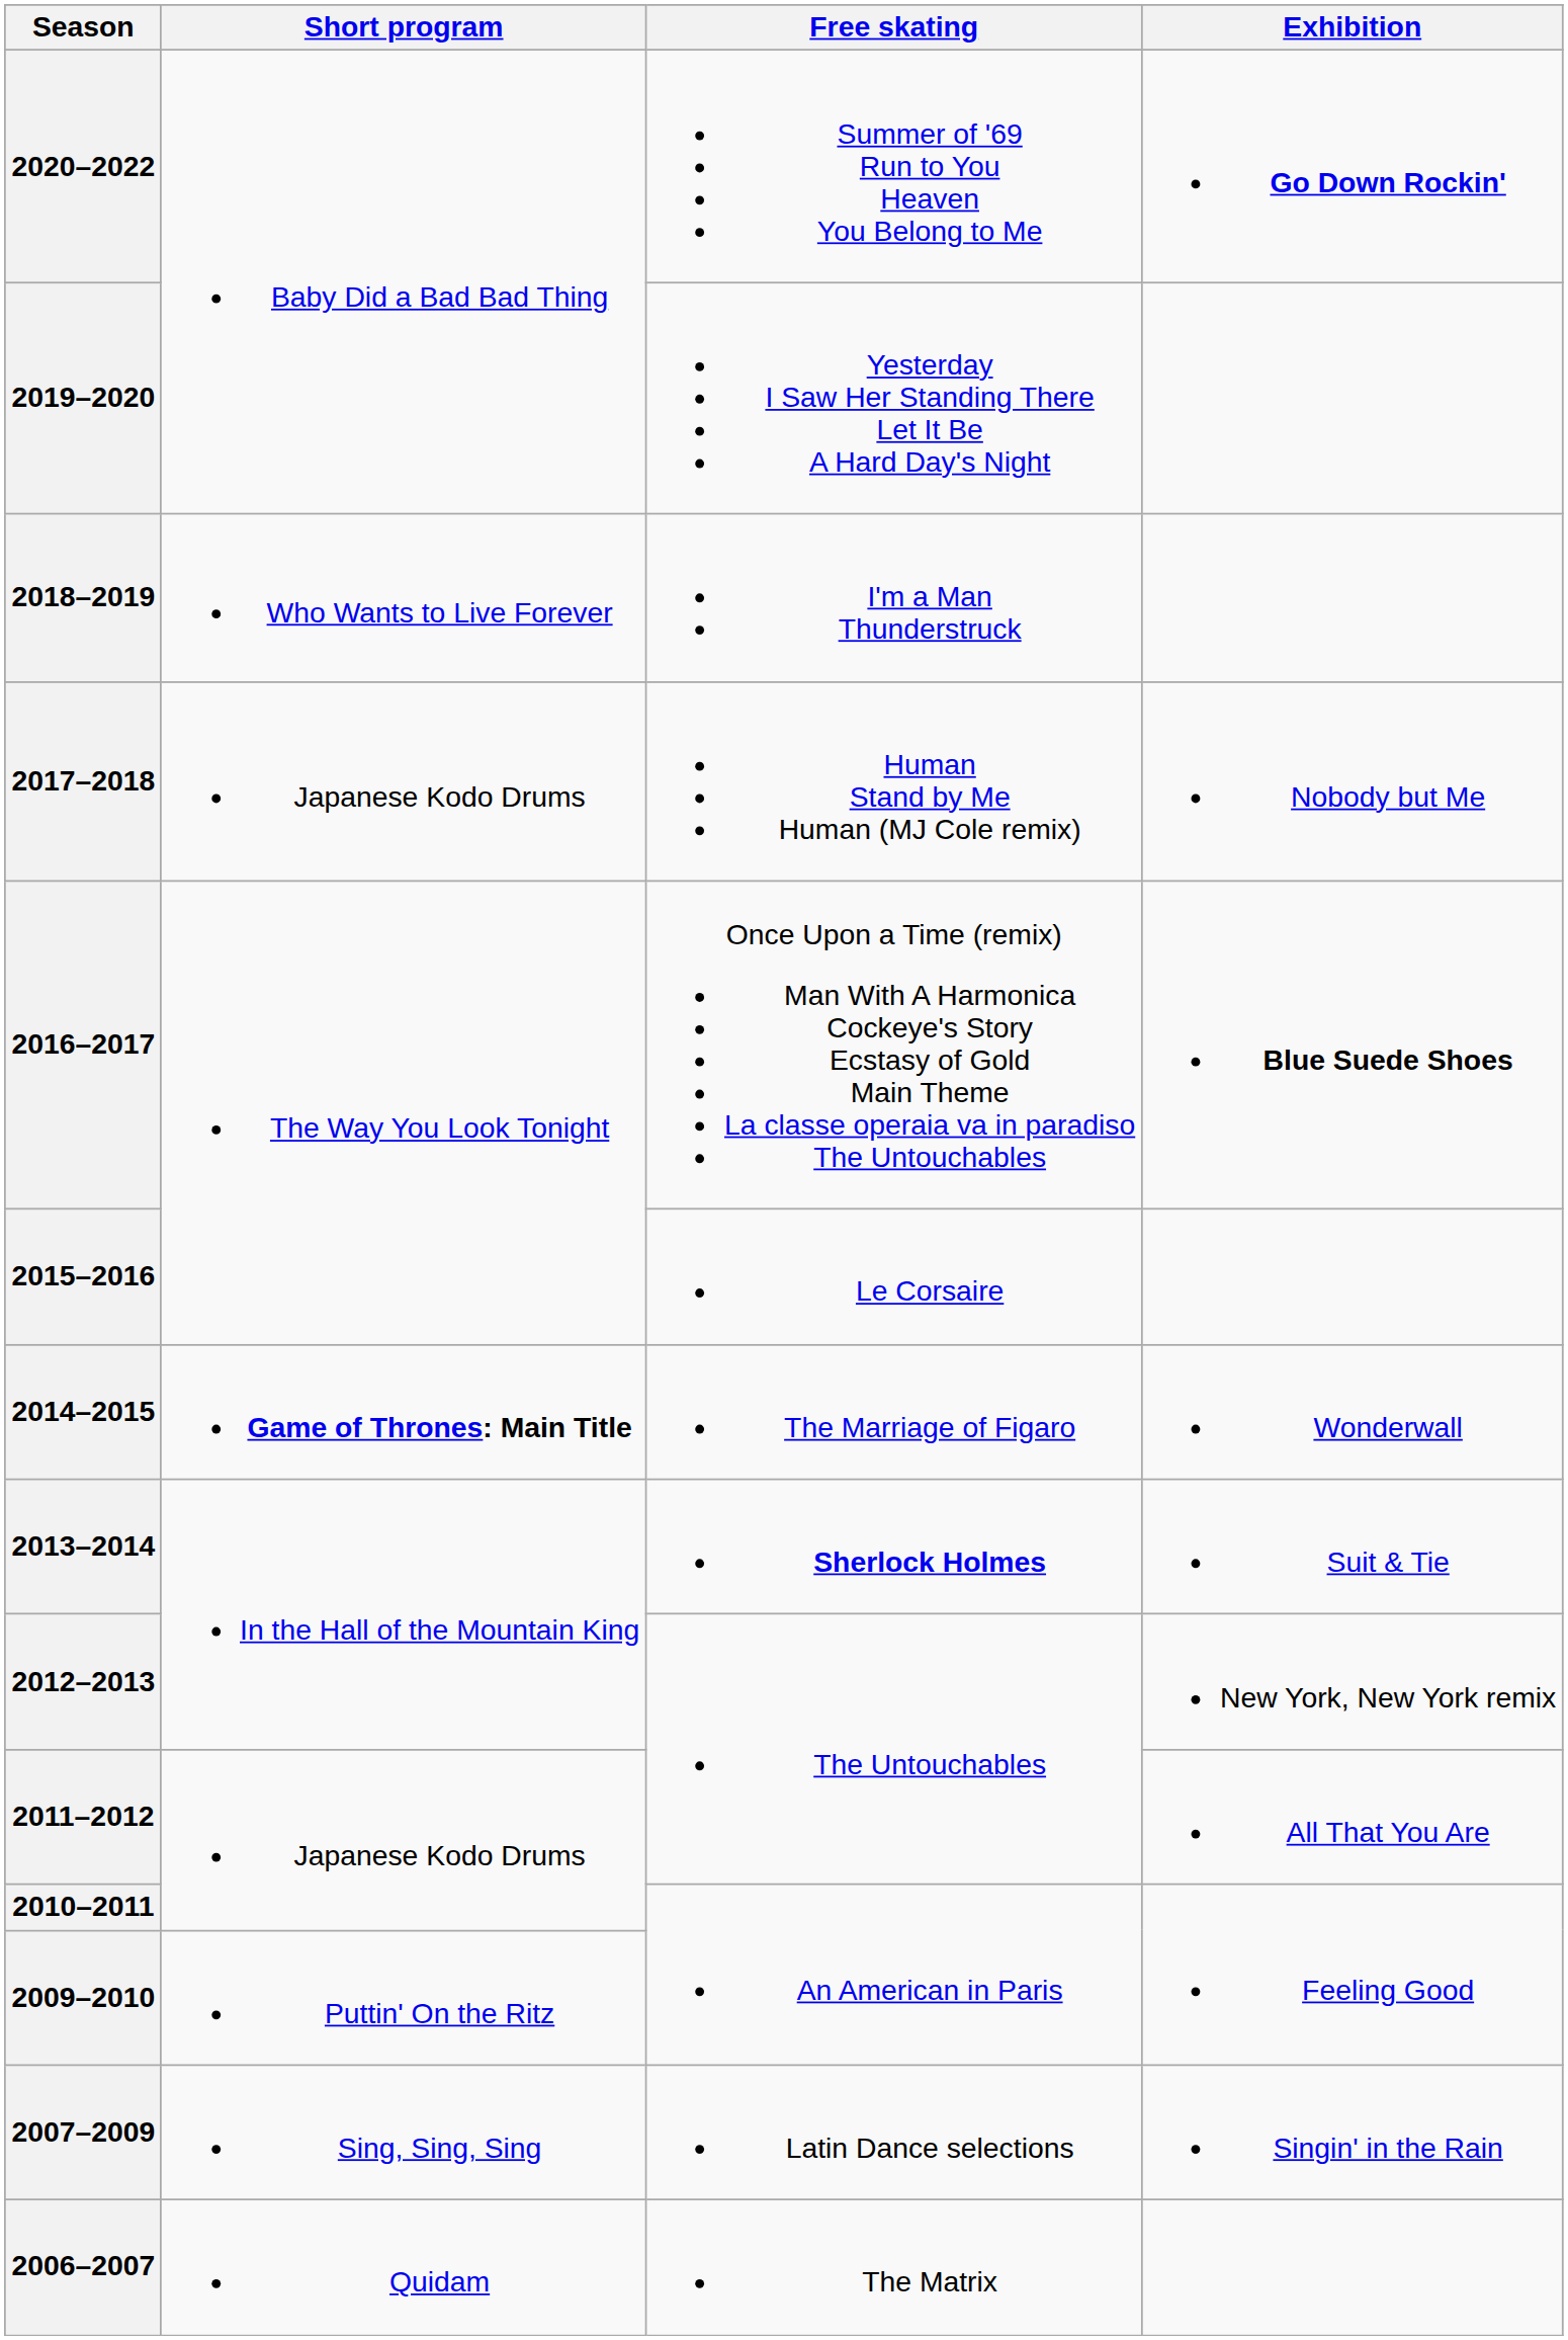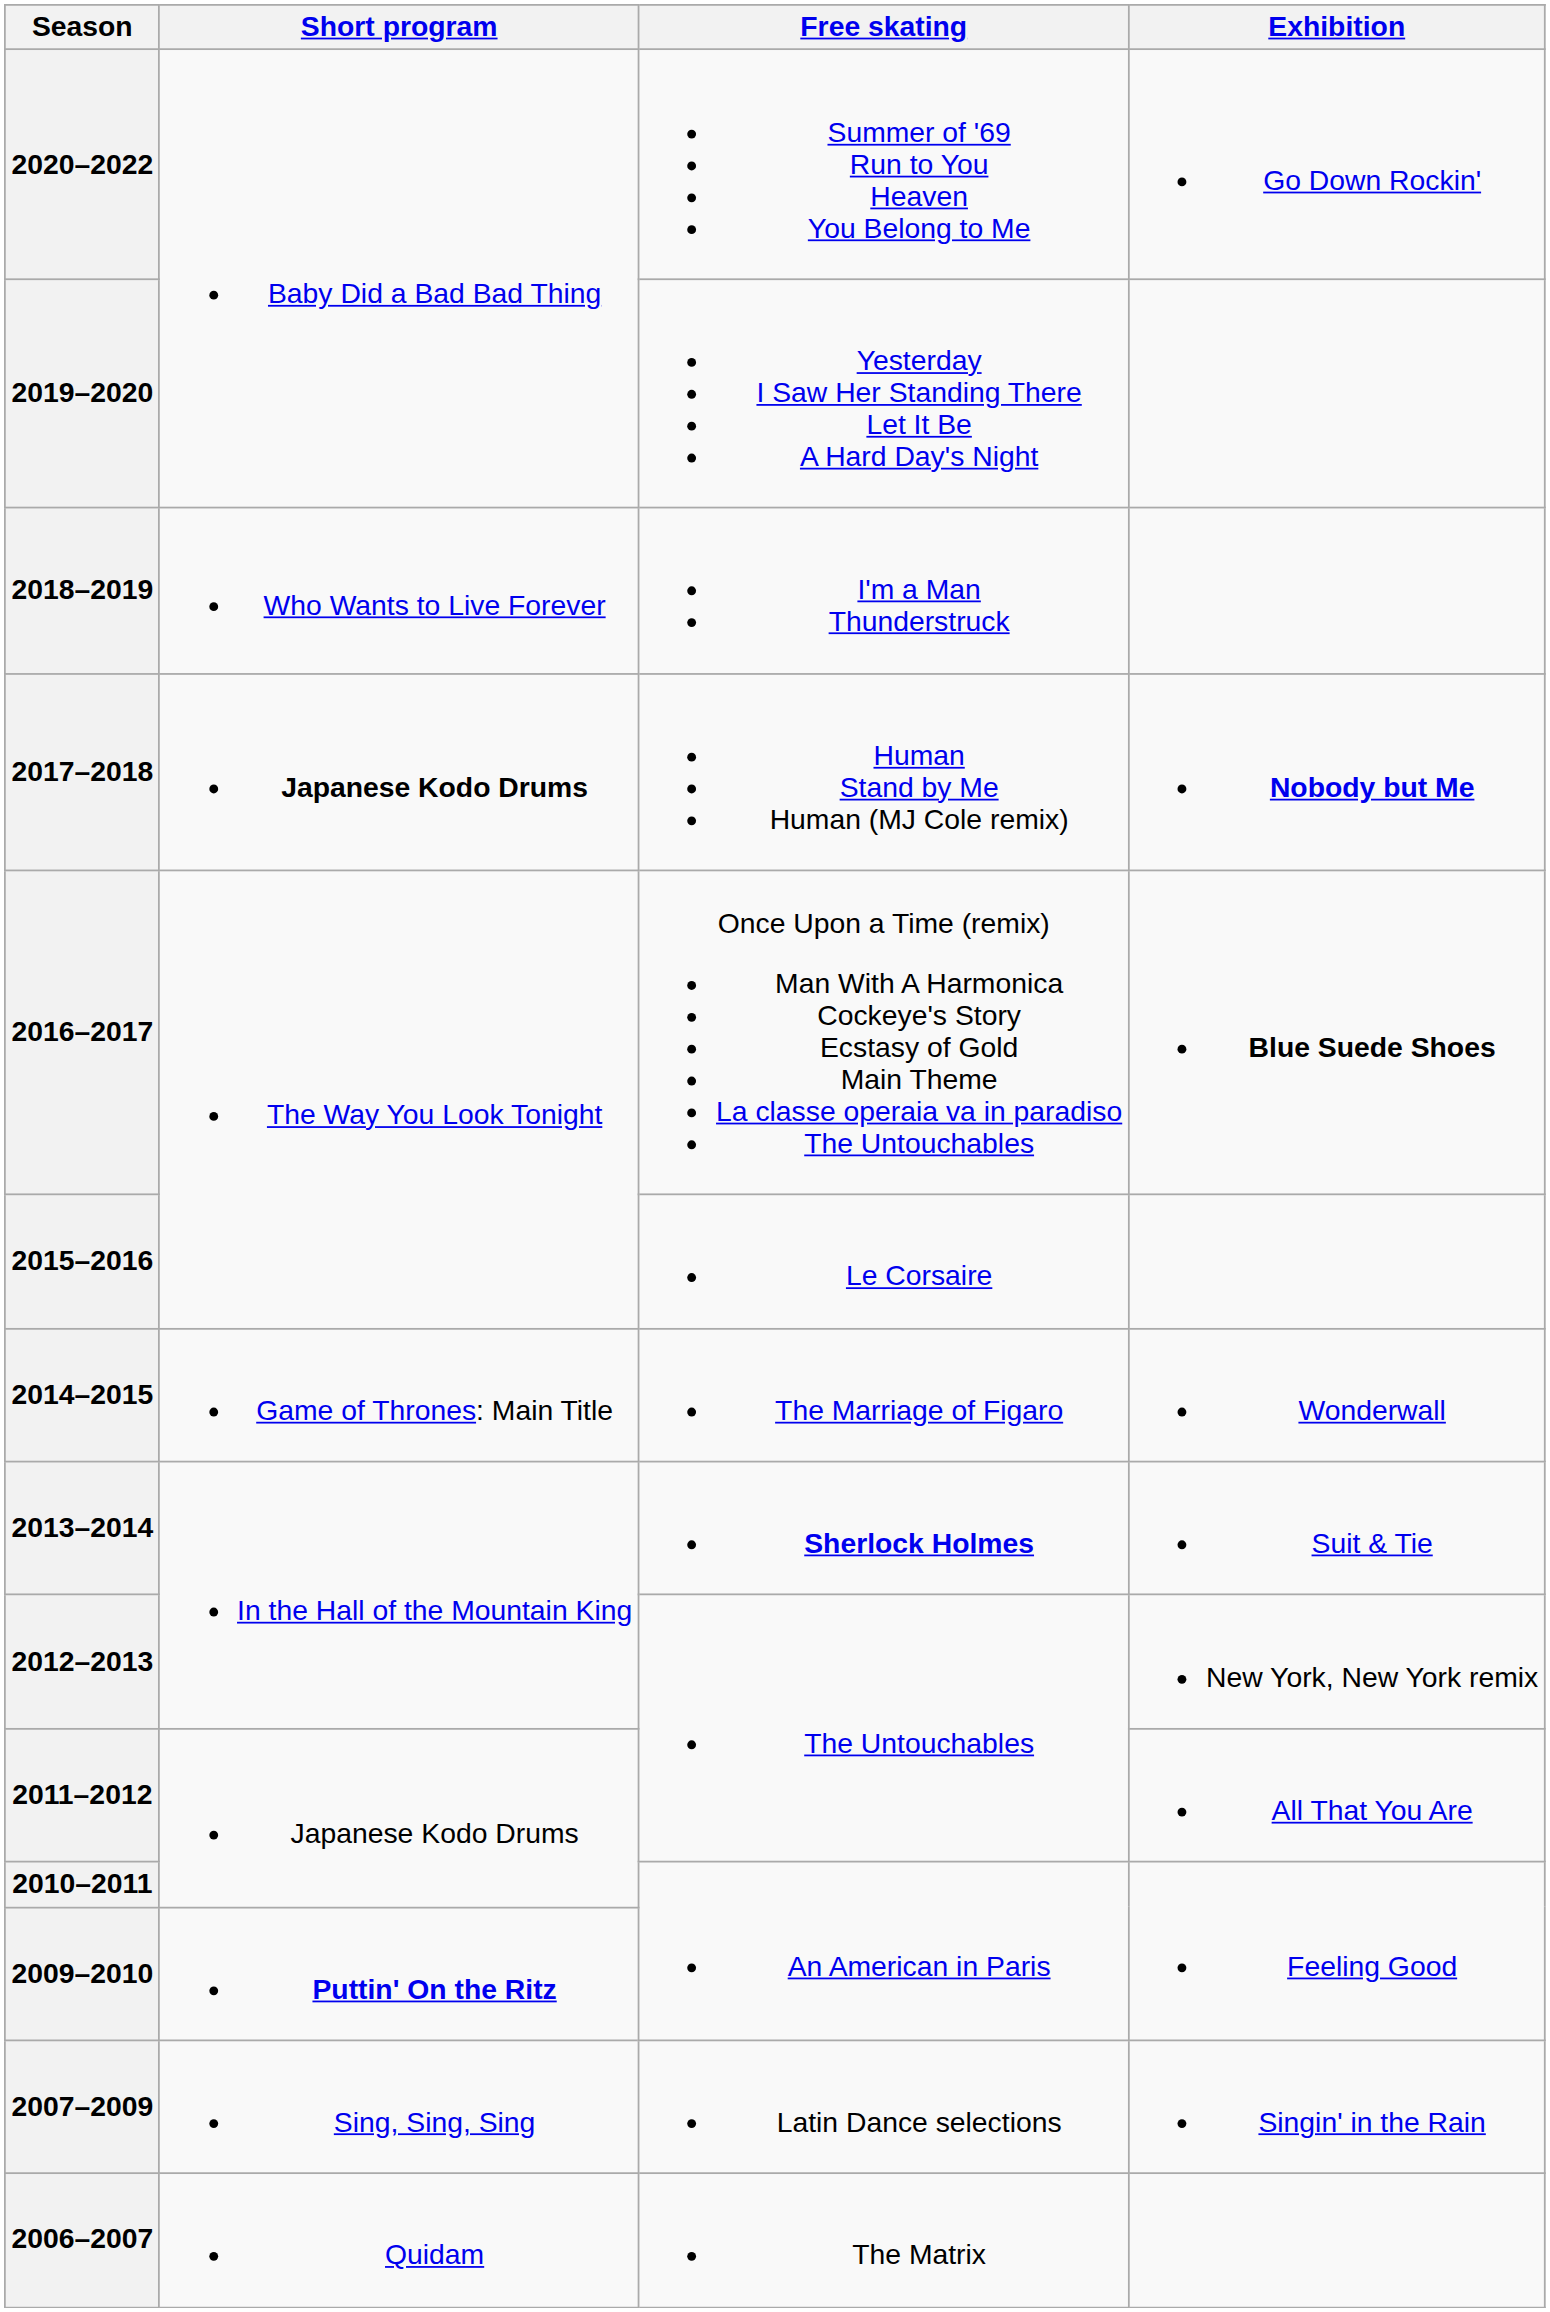2020–2022 | Exhibition: bold -> normal
2017–2018 | Short program: normal -> bold
2017–2018 | Exhibition: normal -> bold
2014–2015 | Short program: bold -> normal
2009–2010 | Short program: normal -> bold
